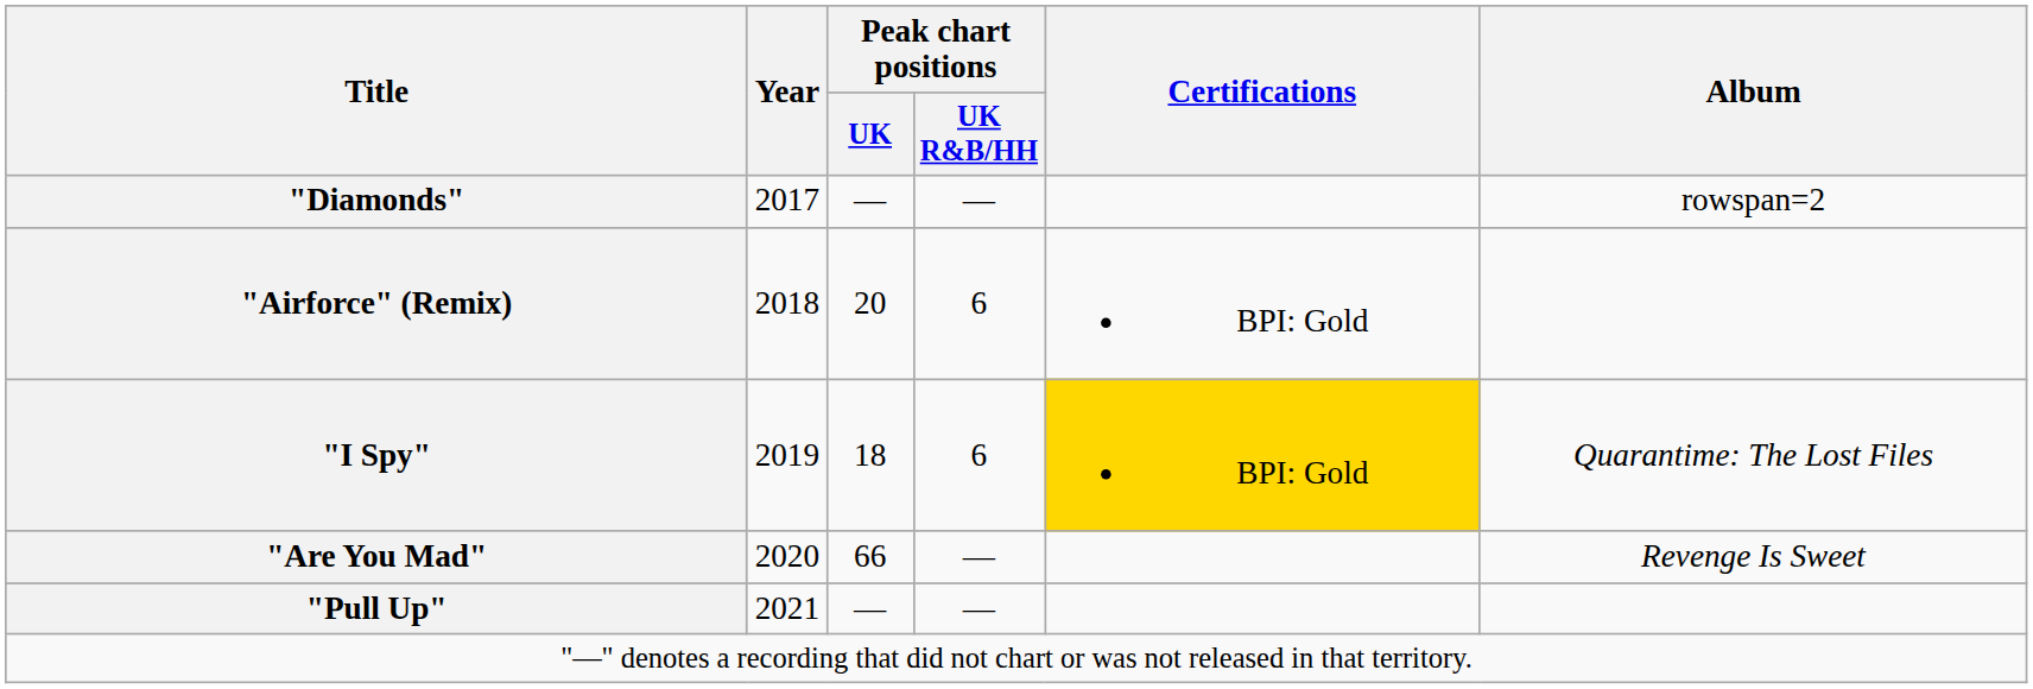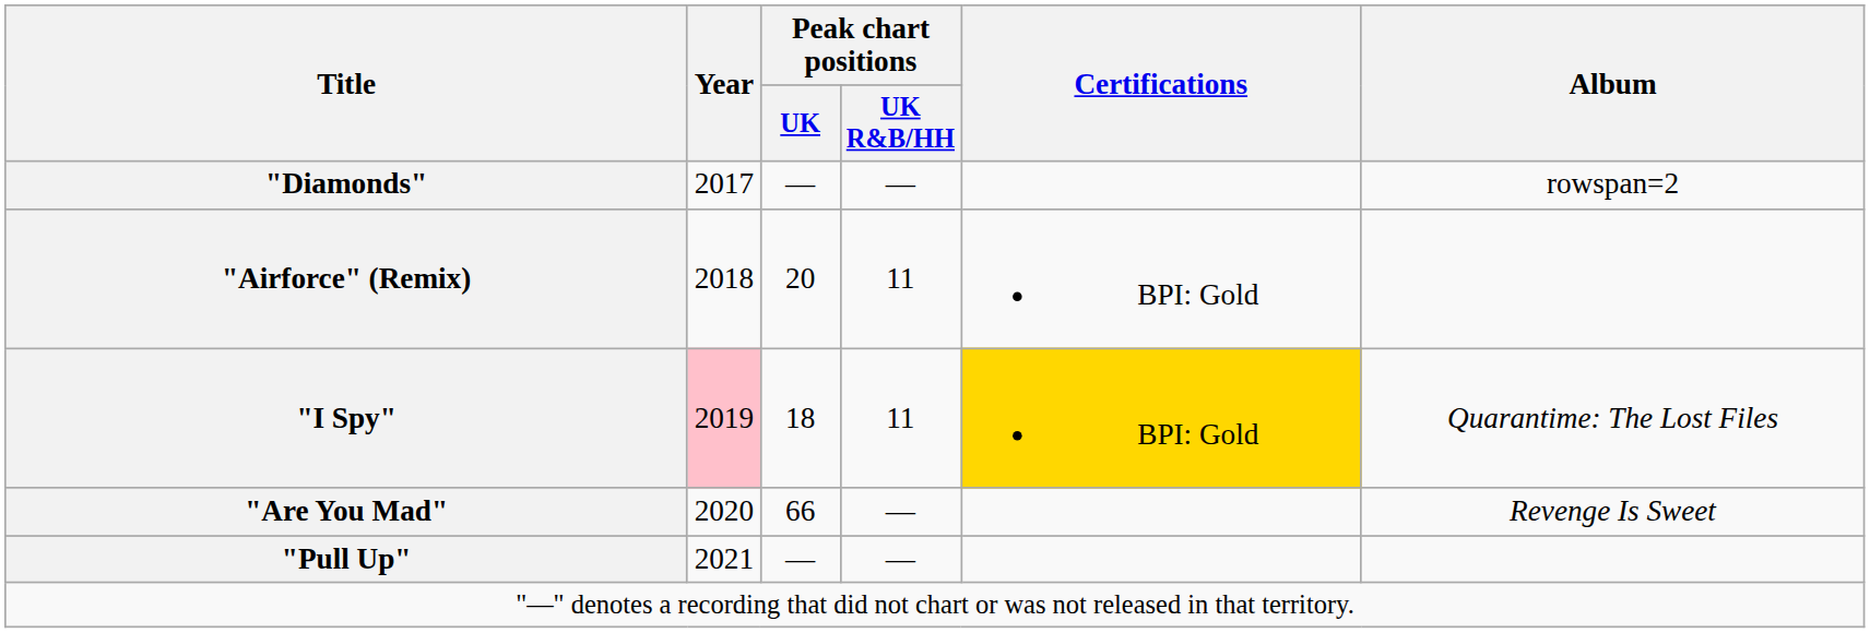"Airforce" (Remix) | Peak chart positions / UK R&B/HH: 6 -> 11
"I Spy" | Year: no background -> pink background
"I Spy" | Peak chart positions / UK R&B/HH: 6 -> 11
